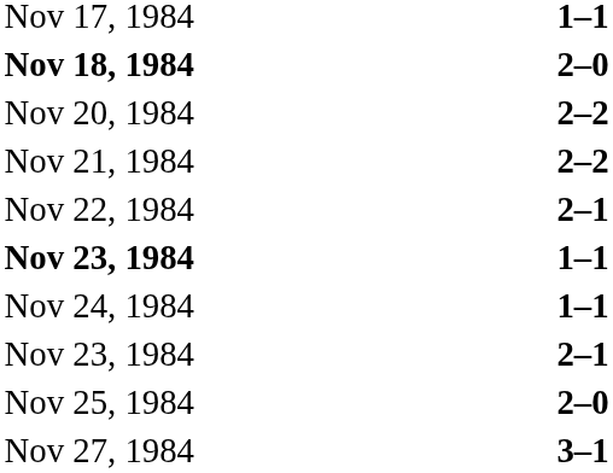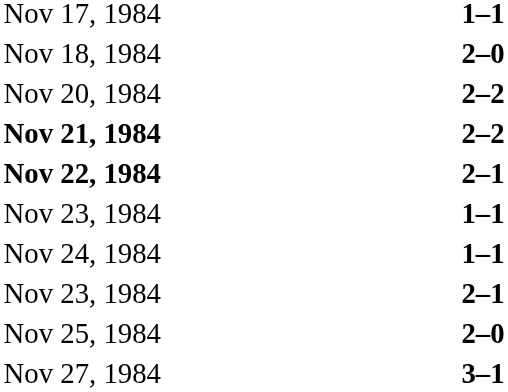Nov 18, 1984 | column 1: bold -> normal
Nov 21, 1984 | column 1: normal -> bold
Nov 22, 1984 | column 1: normal -> bold
Nov 23, 1984 / 1–1 | column 1: bold -> normal
